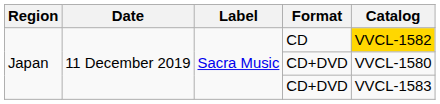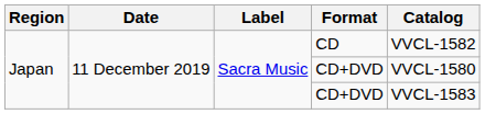CD | Catalog: gold background -> no background
